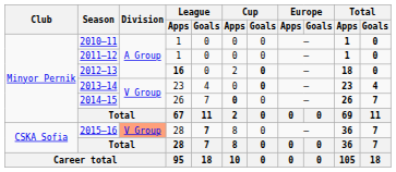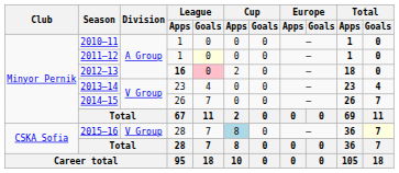2011–12 | League / Goals: no background -> lightyellow background
2012–13 | League / Goals: no background -> pink background
2012–13 | Cup / Goals: bold -> normal
2013–14 | Cup / Goals: bold -> normal
2014–15 | Cup / Apps: bold -> normal
2015–16 | Division: lightsalmon background -> no background
2015–16 | League / Goals: bold -> normal
2015–16 | Cup / Apps: no background -> lightblue background
2015–16 | Total / Goals: no background -> lightyellow background
